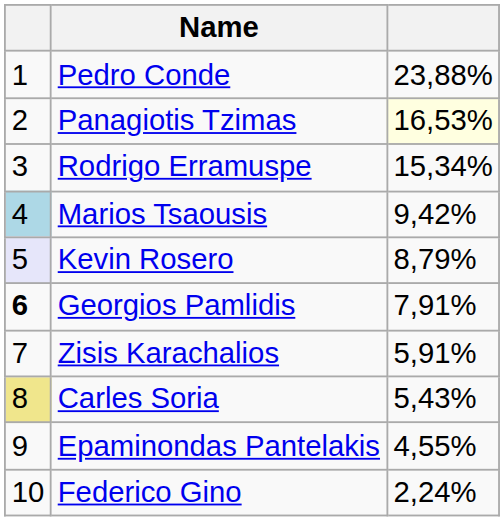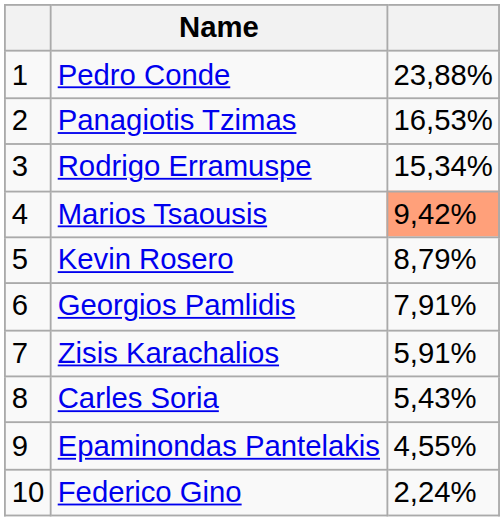Panagiotis Tzimas | column 3: lightyellow background -> no background
Marios Tsaousis | column 1: lightblue background -> no background
Marios Tsaousis | column 3: no background -> lightsalmon background
Kevin Rosero | column 1: lavender background -> no background
Georgios Pamlidis | column 1: bold -> normal
Carles Soria | column 1: khaki background -> no background
